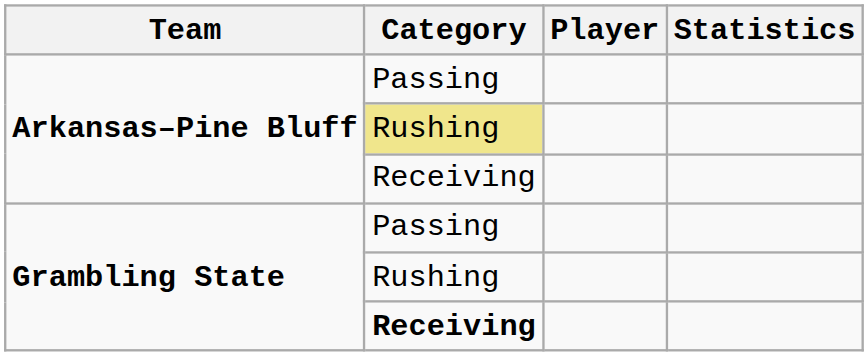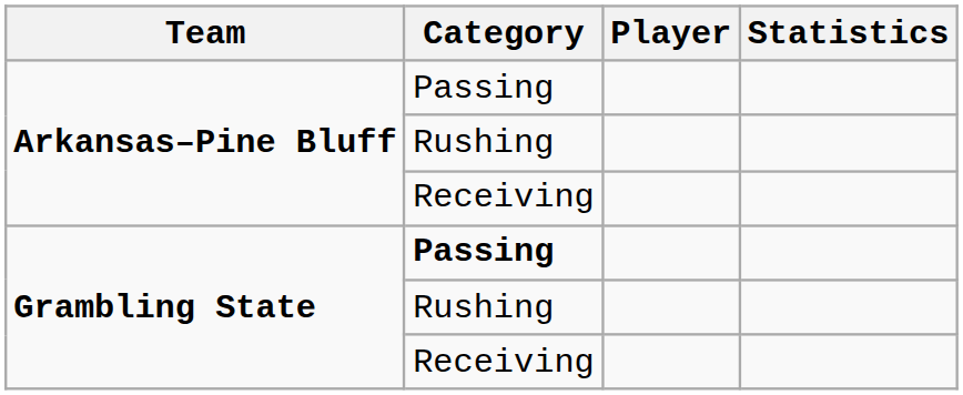Arkansas–Pine Bluff / Rushing | Category: khaki background -> no background
Grambling State / Passing | Category: normal -> bold
Grambling State / Receiving | Category: bold -> normal
